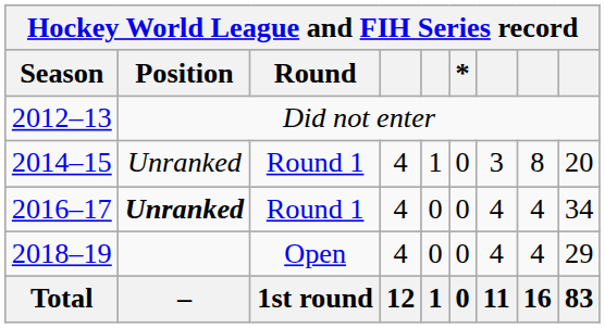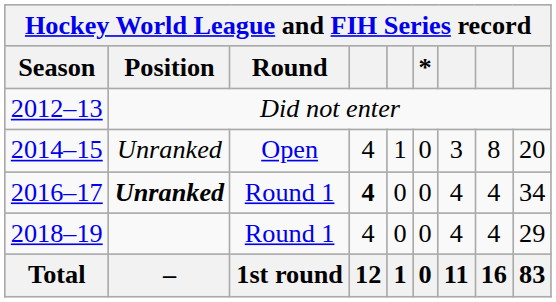2014–15 | Round: Round 1 -> Open
2016–17 | column 4: normal -> bold
2018–19 | Round: Open -> Round 1
